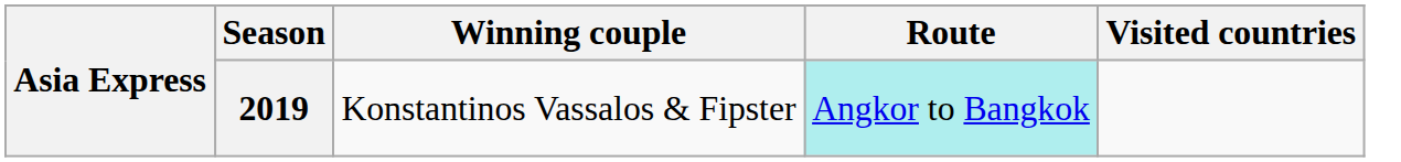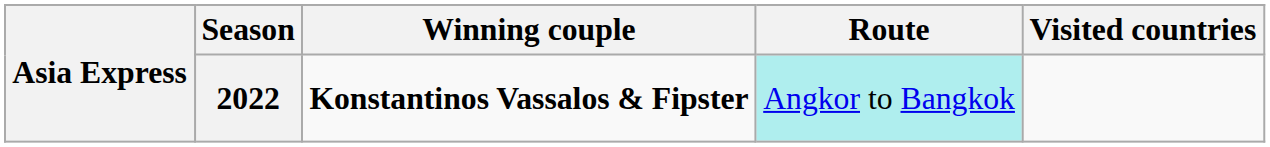row 2 | Season: 2019 -> 2022
row 2 | Winning couple: normal -> bold
